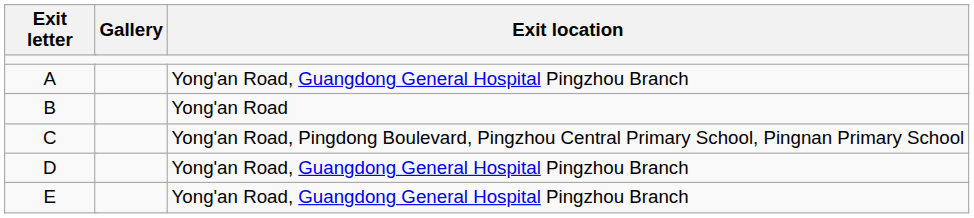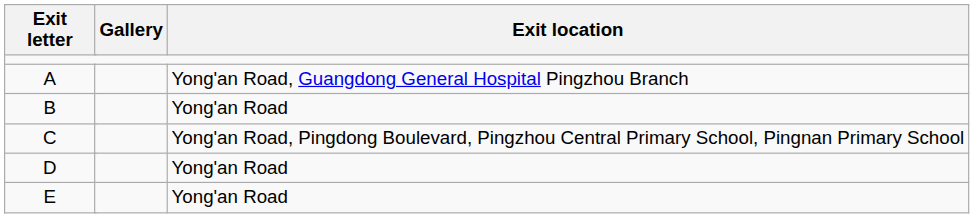D | Exit location: Yong'an Road, Guangdong General Hospital Pingzhou Branch -> Yong'an Road
E | Exit location: Yong'an Road, Guangdong General Hospital Pingzhou Branch -> Yong'an Road
